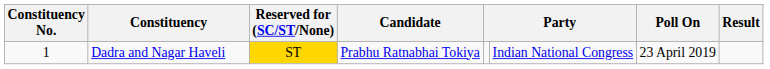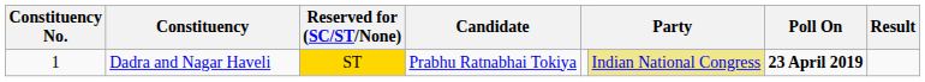Dadra and Nagar Haveli | column 6: no background -> khaki background
Dadra and Nagar Haveli | Poll On: normal -> bold
